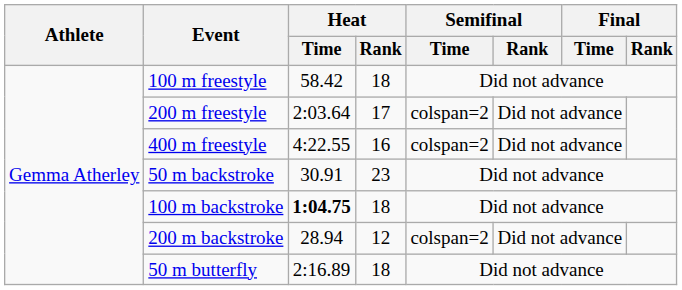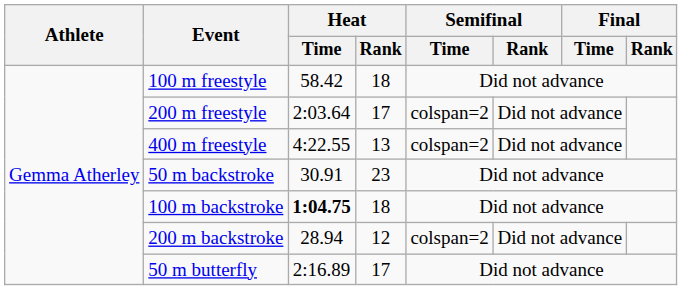400 m freestyle | Heat / Rank: 16 -> 13
50 m butterfly | Heat / Rank: 18 -> 17
